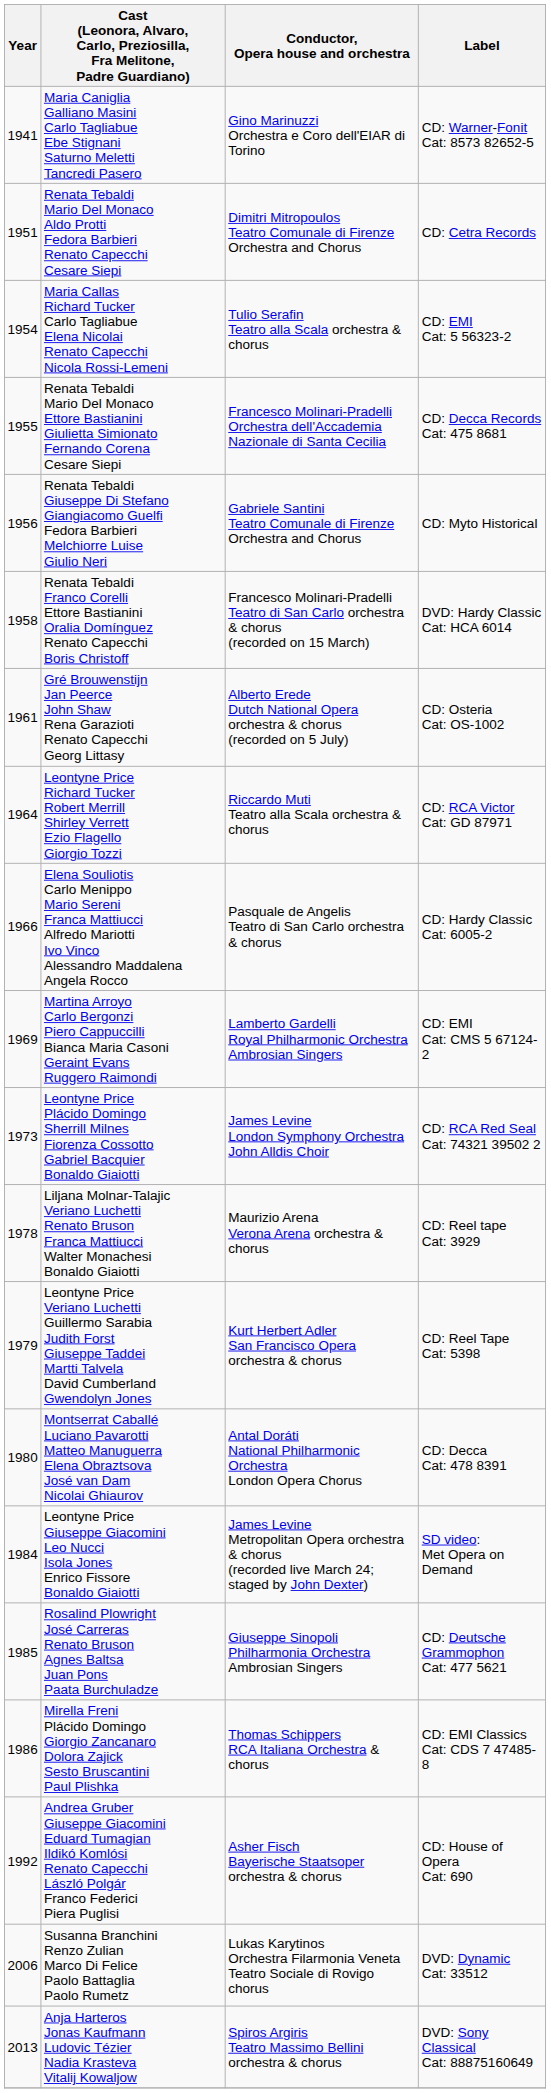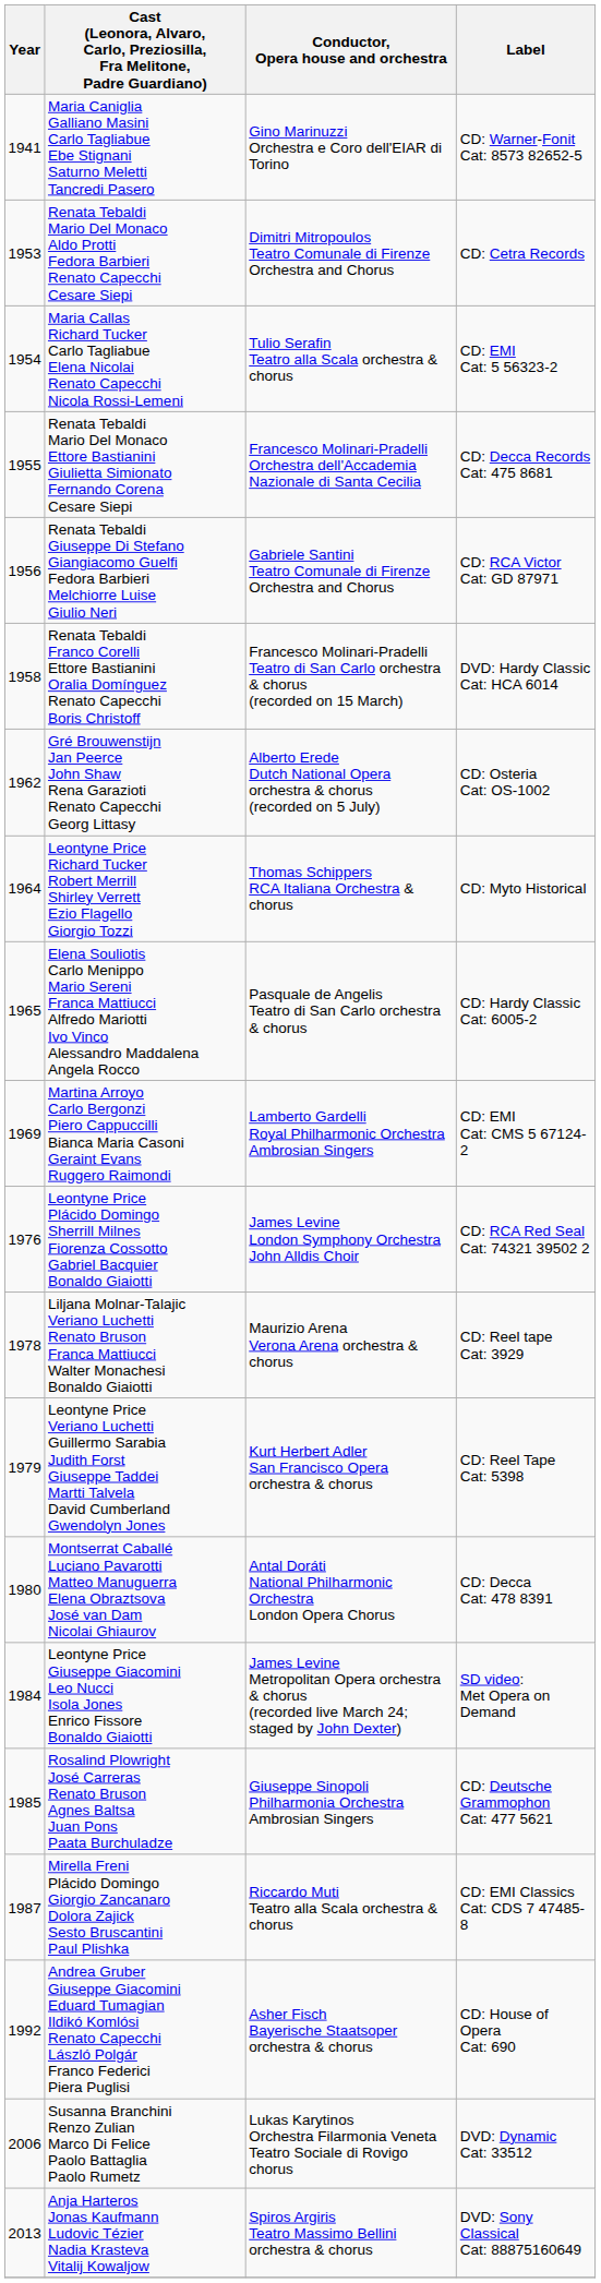row 3 | Year: 1951 -> 1953
row 6 | Label: CD: Myto Historical -> CD: RCA Victor Cat: GD 87971
row 8 | Year: 1961 -> 1962
row 9 | Conductor, Opera house and orchestra: Riccardo Muti Teatro alla Scala orchestra & chorus -> Thomas Schippers RCA Italiana Orchestra & chorus
row 9 | Label: CD: RCA Victor Cat: GD 87971 -> CD: Myto Historical
row 10 | Year: 1966 -> 1965
row 12 | Year: 1973 -> 1976
row 18 | Year: 1986 -> 1987
row 18 | Conductor, Opera house and orchestra: Thomas Schippers RCA Italiana Orchestra & chorus -> Riccardo Muti Teatro alla Scala orchestra & chorus
